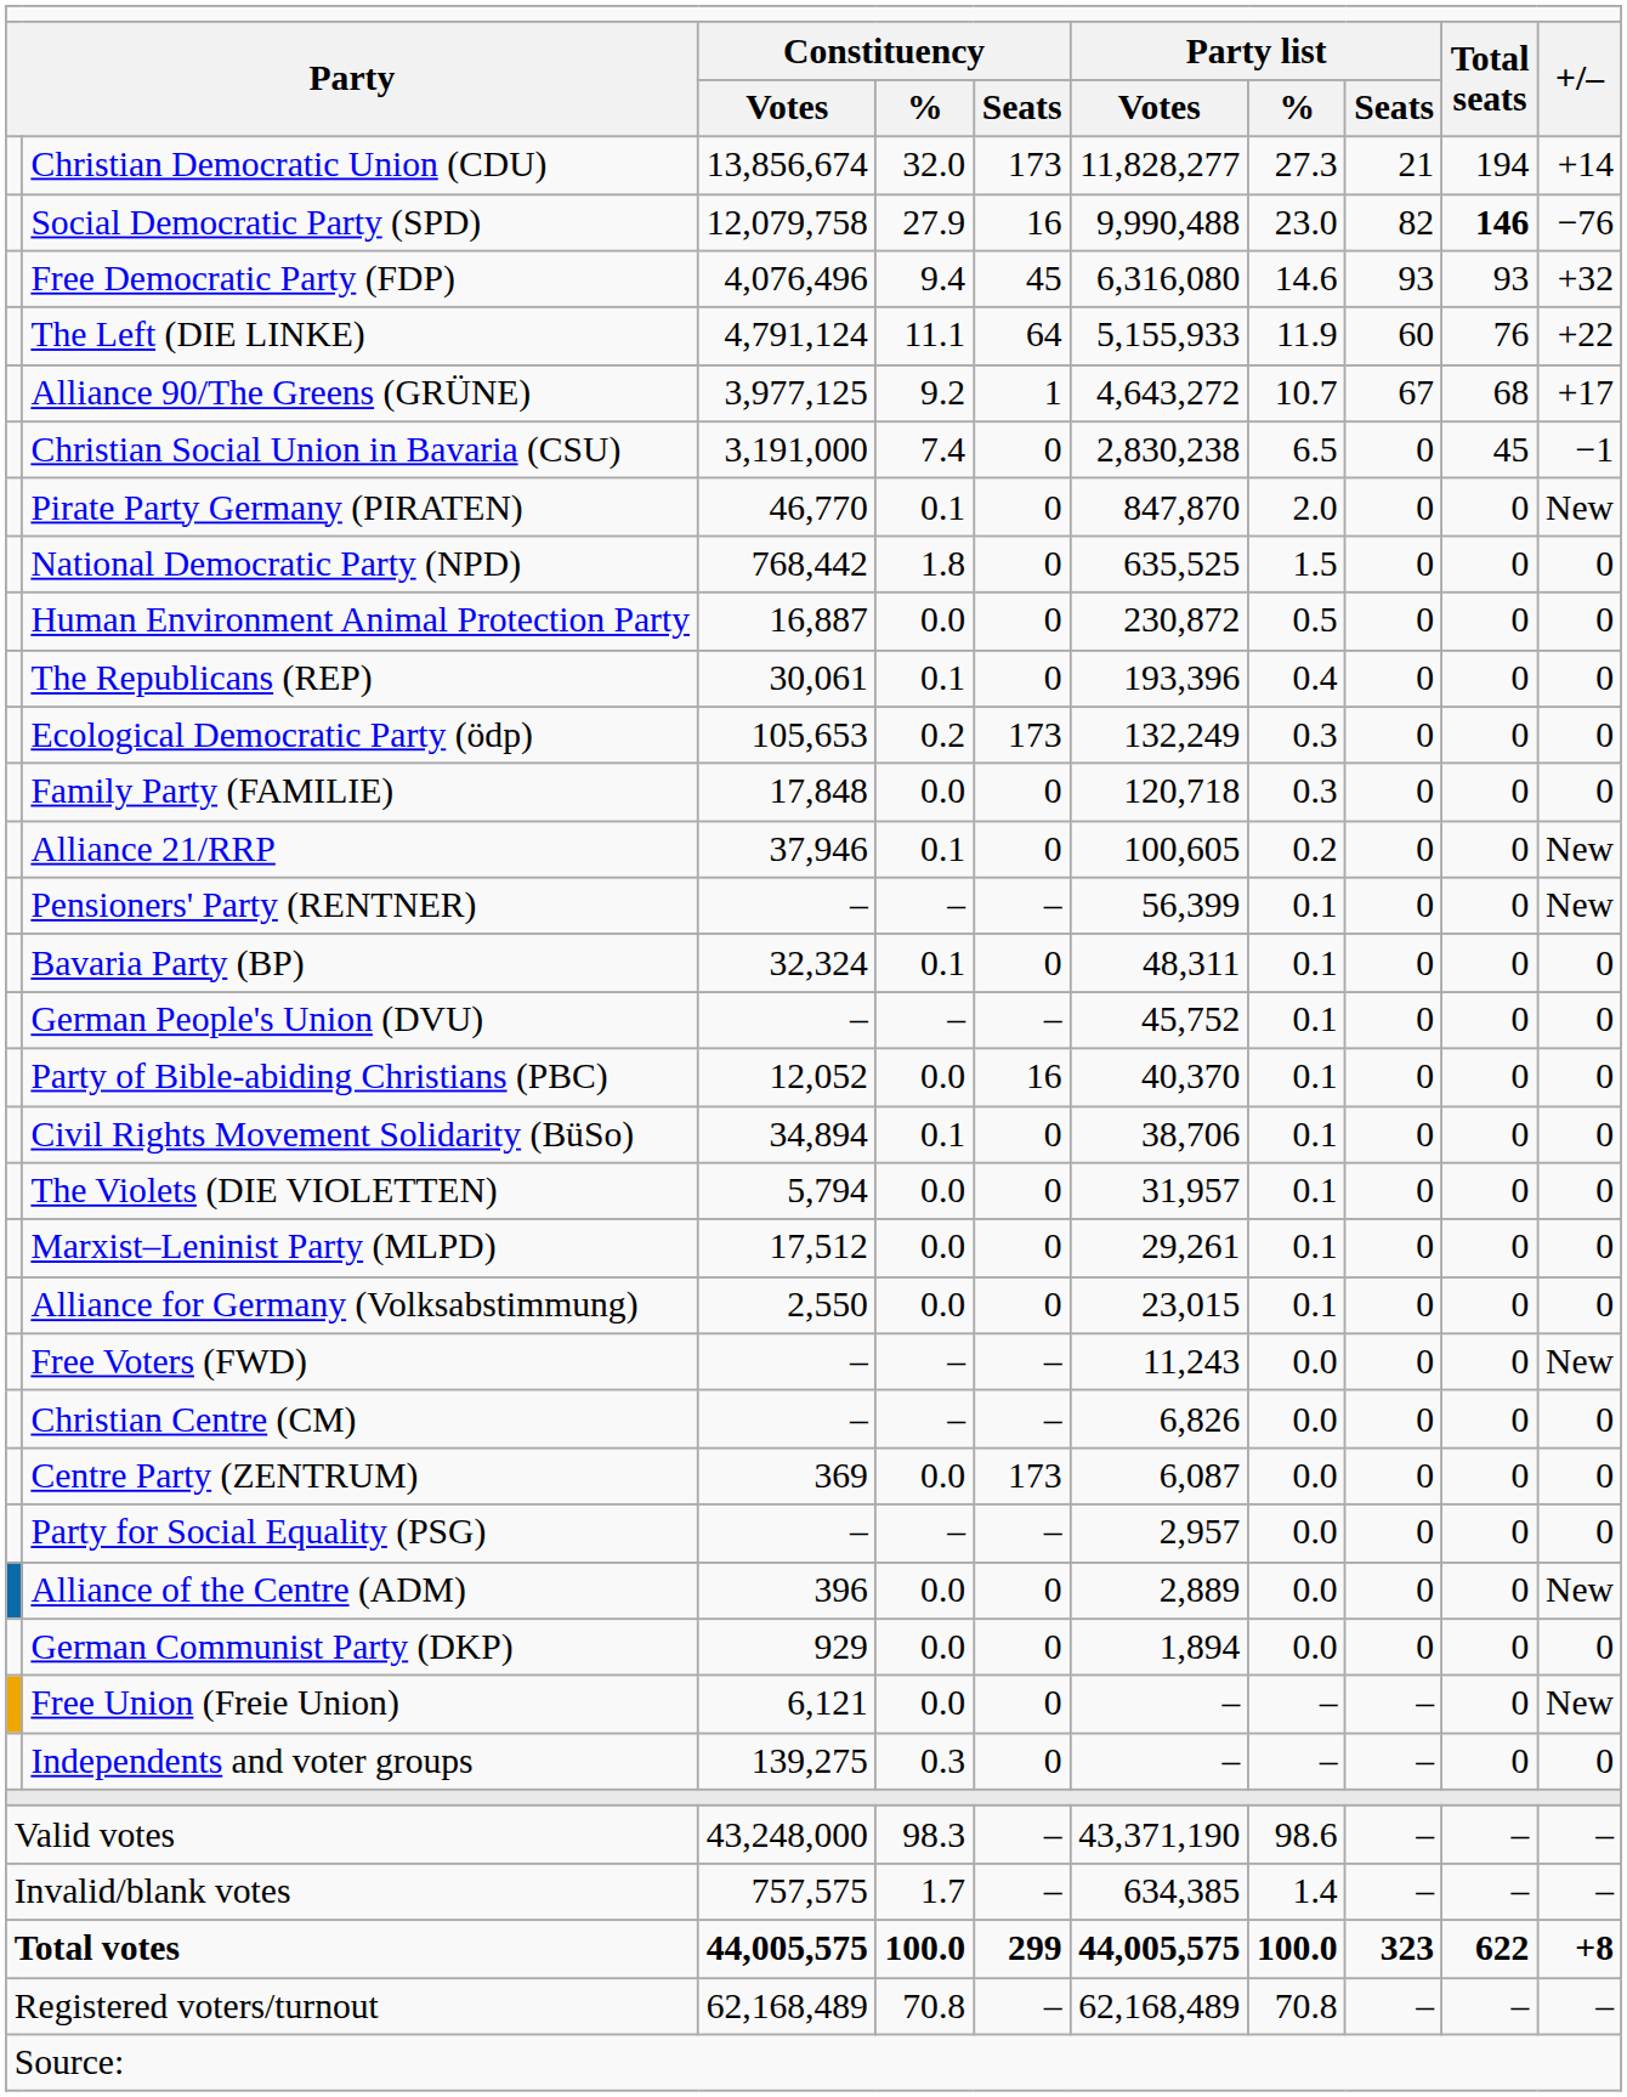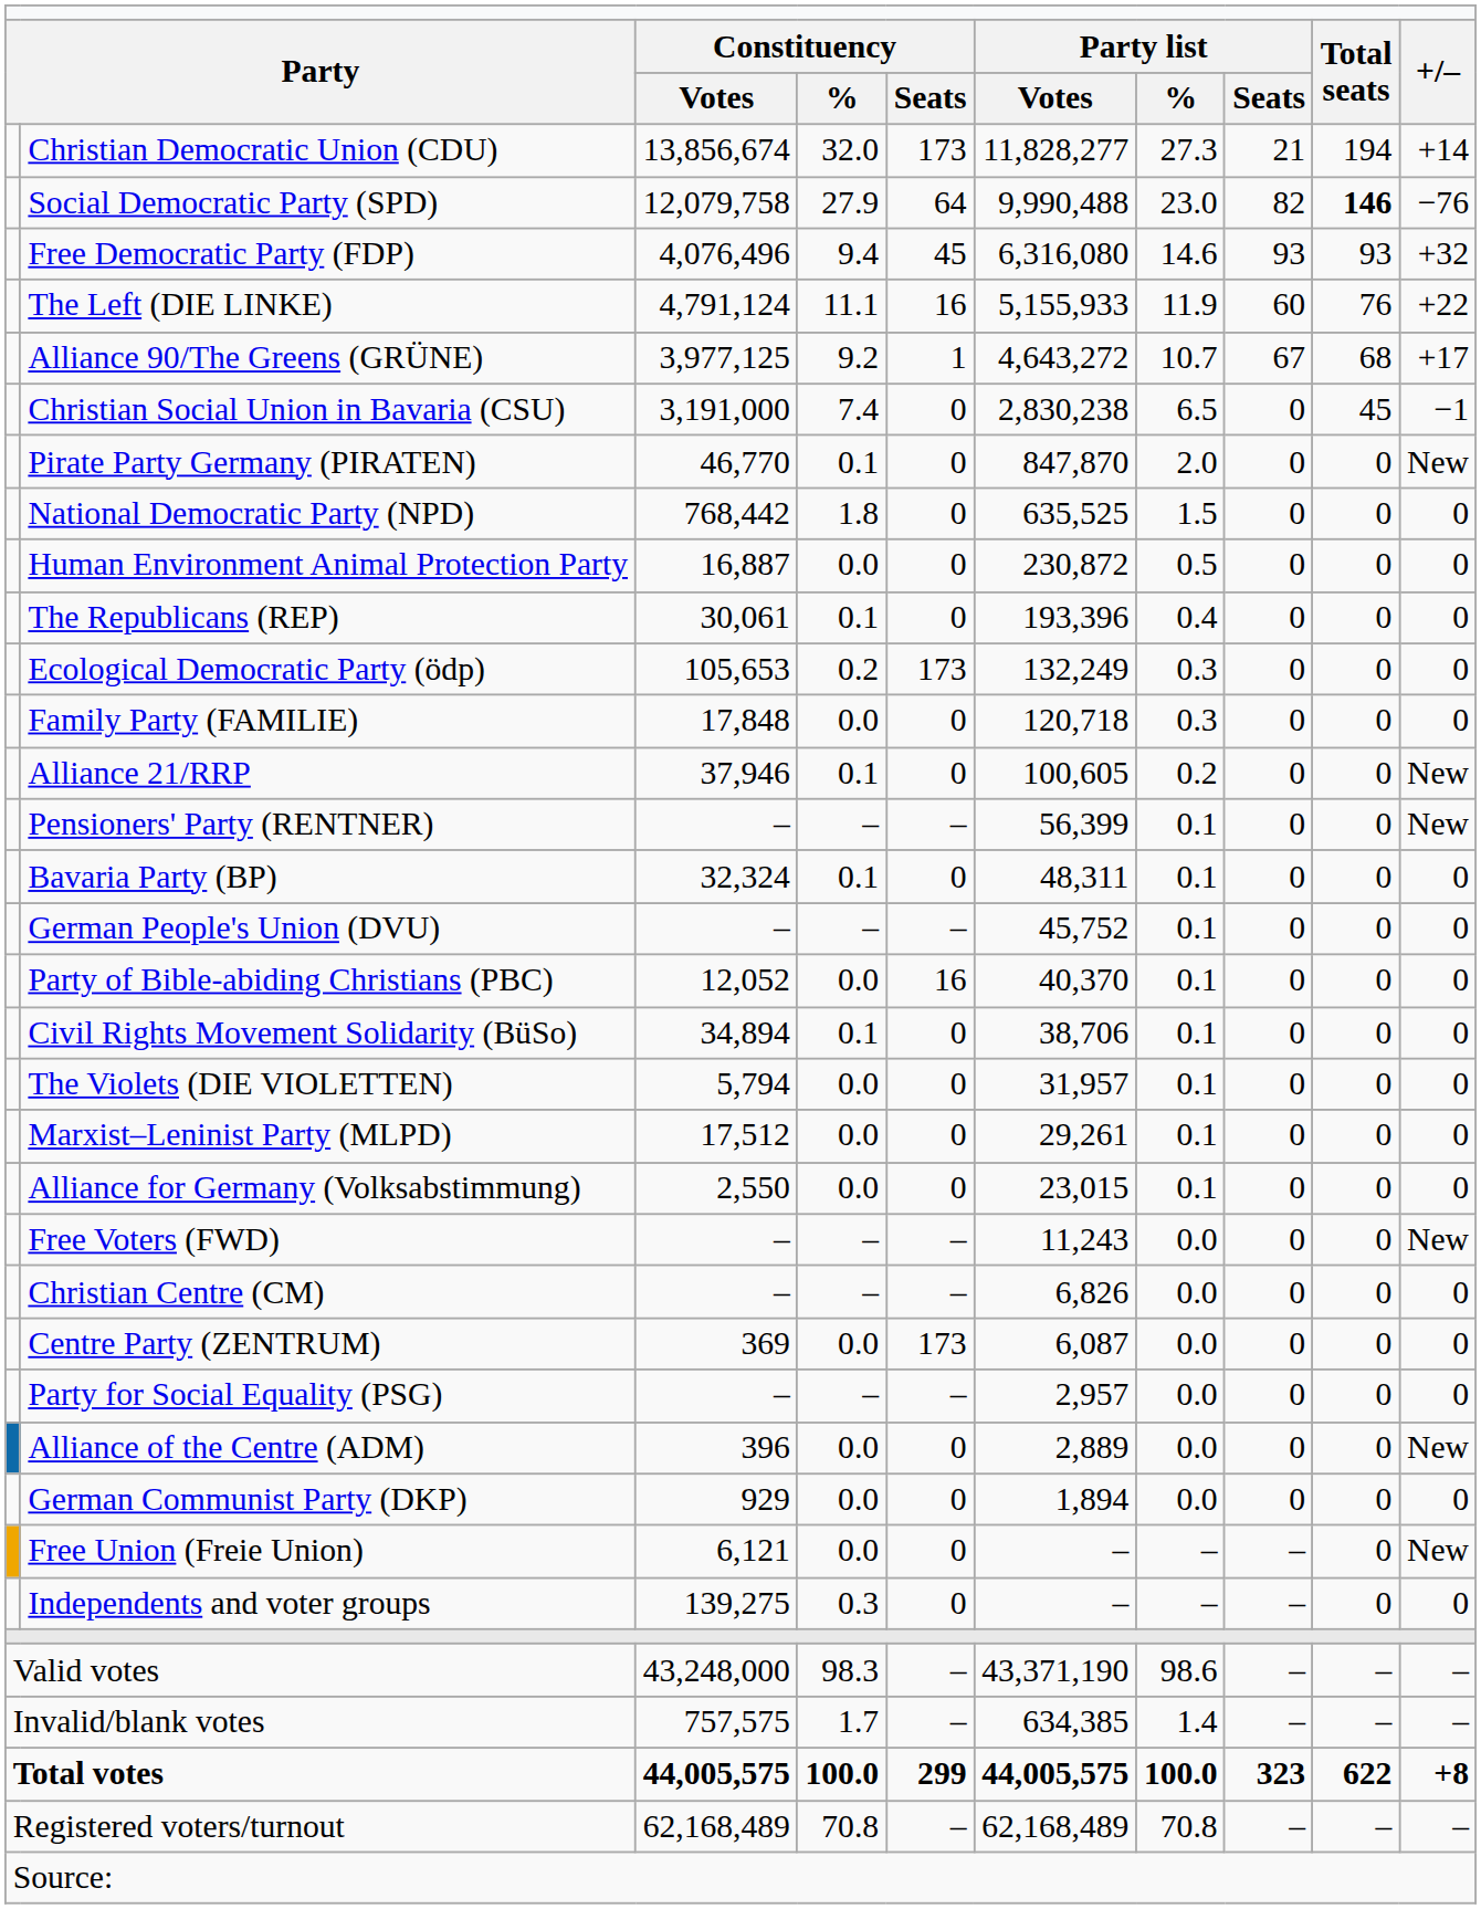Social Democratic Party (SPD) | Constituency / Seats: 16 -> 64
The Left (DIE LINKE) | Constituency / Seats: 64 -> 16
